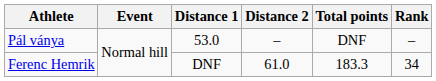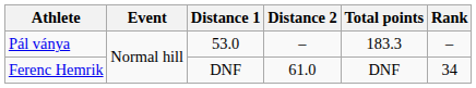Pál ványa | Total points: DNF -> 183.3
Ferenc Hemrik | Total points: 183.3 -> DNF
